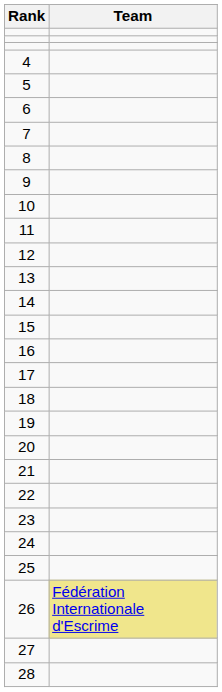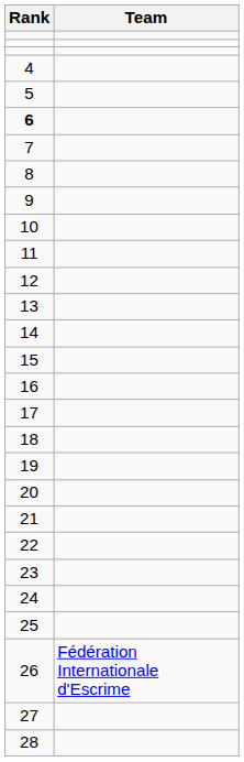row 7 | Rank: normal -> bold
row 27 | Team: khaki background -> no background
